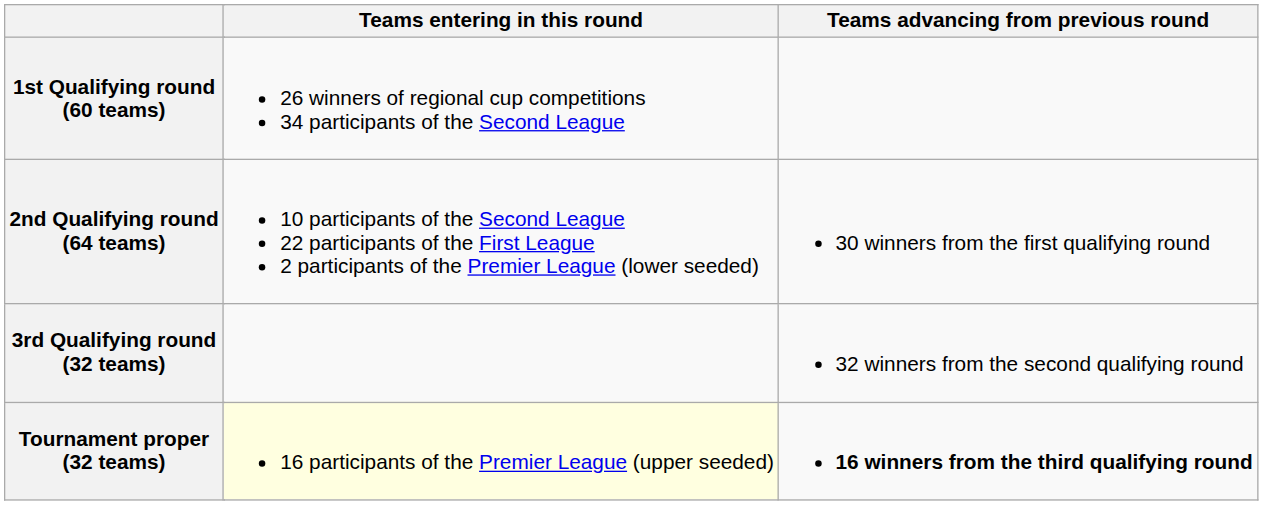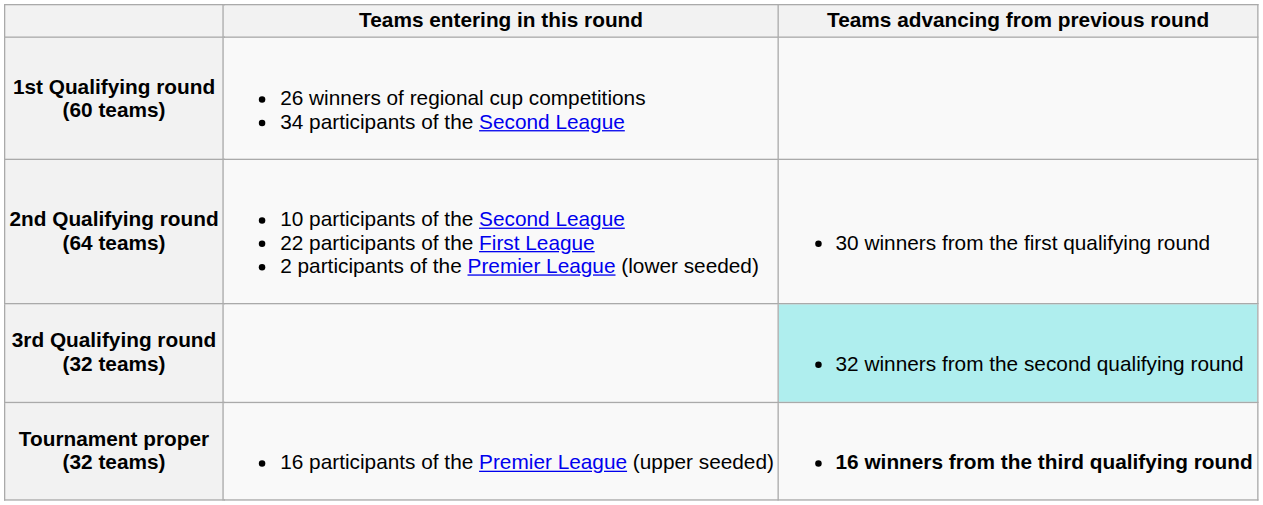3rd Qualifying round (32 teams) | Teams advancing from previous round: no background -> paleturquoise background
Tournament proper (32 teams) | Teams entering in this round: lightyellow background -> no background
